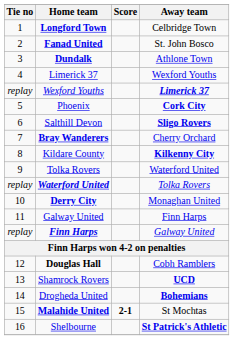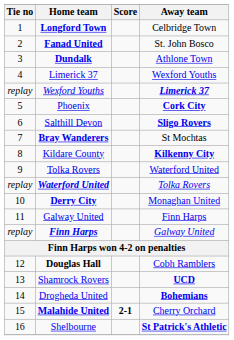Bray Wanderers | Away team: Cherry Orchard -> St Mochtas
Malahide United | Away team: St Mochtas -> Cherry Orchard
